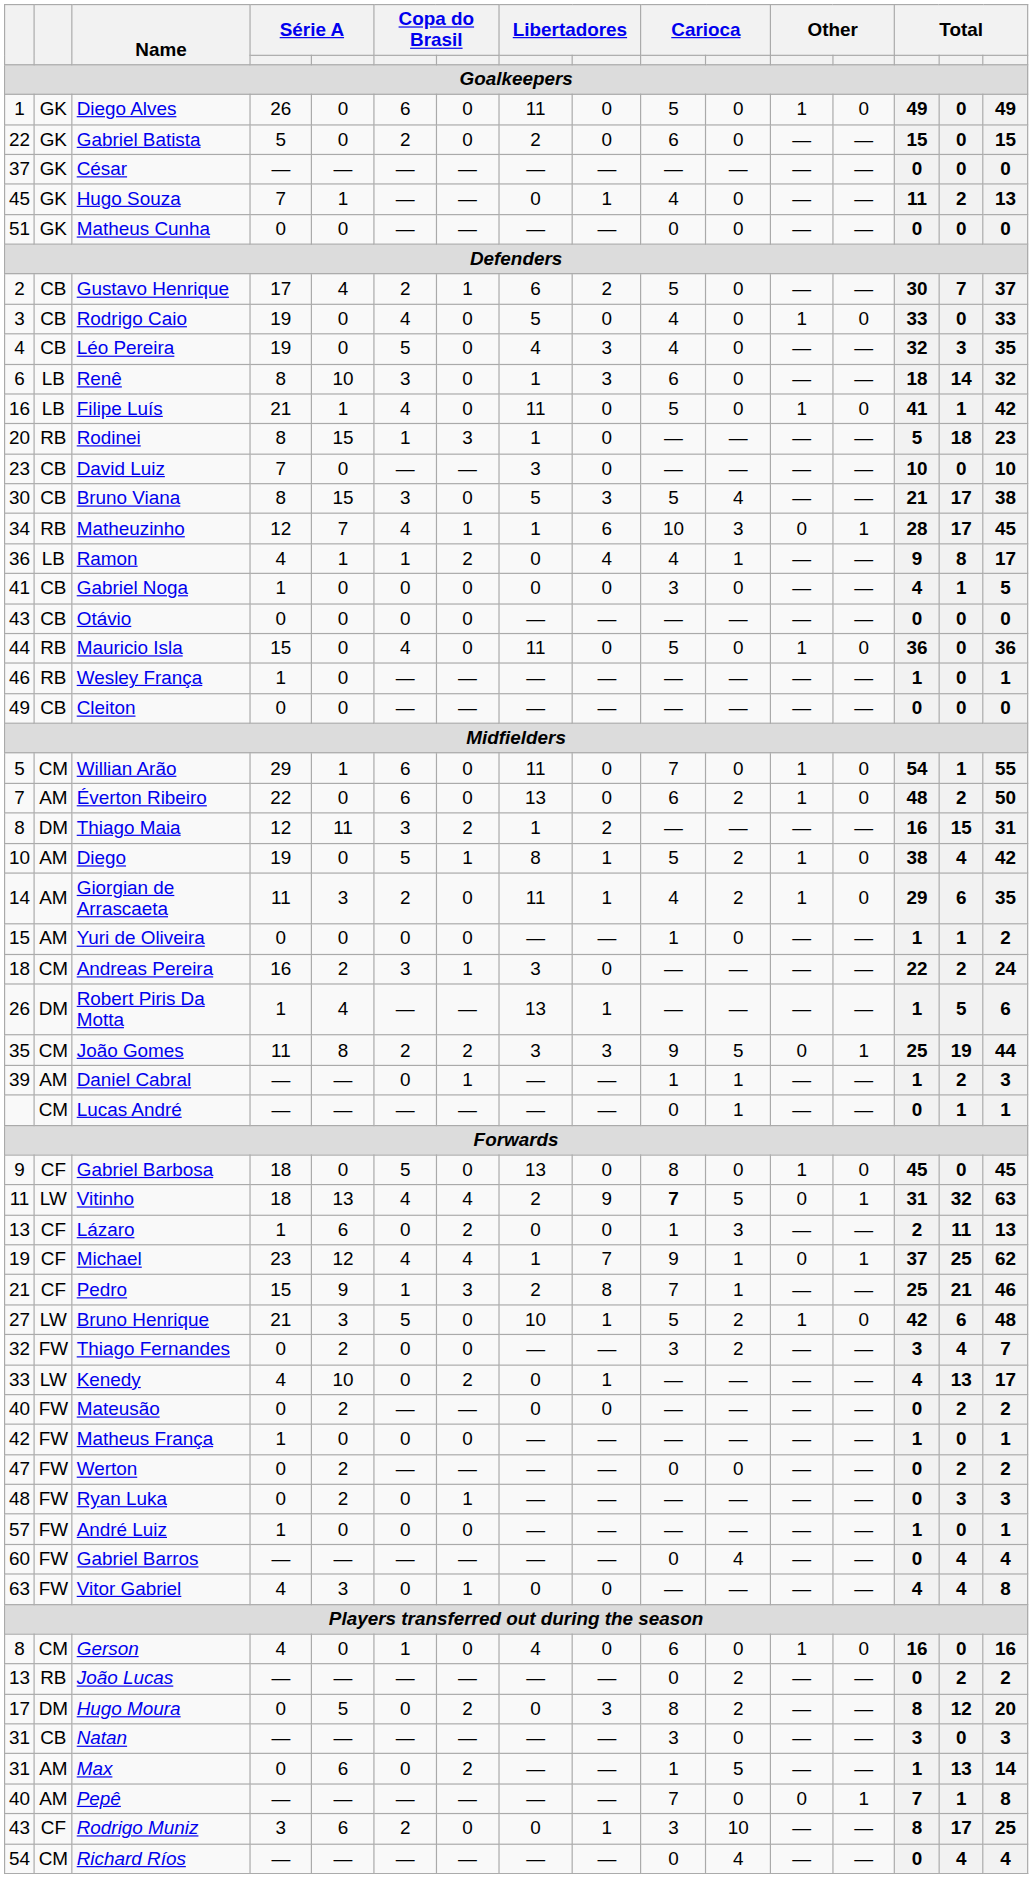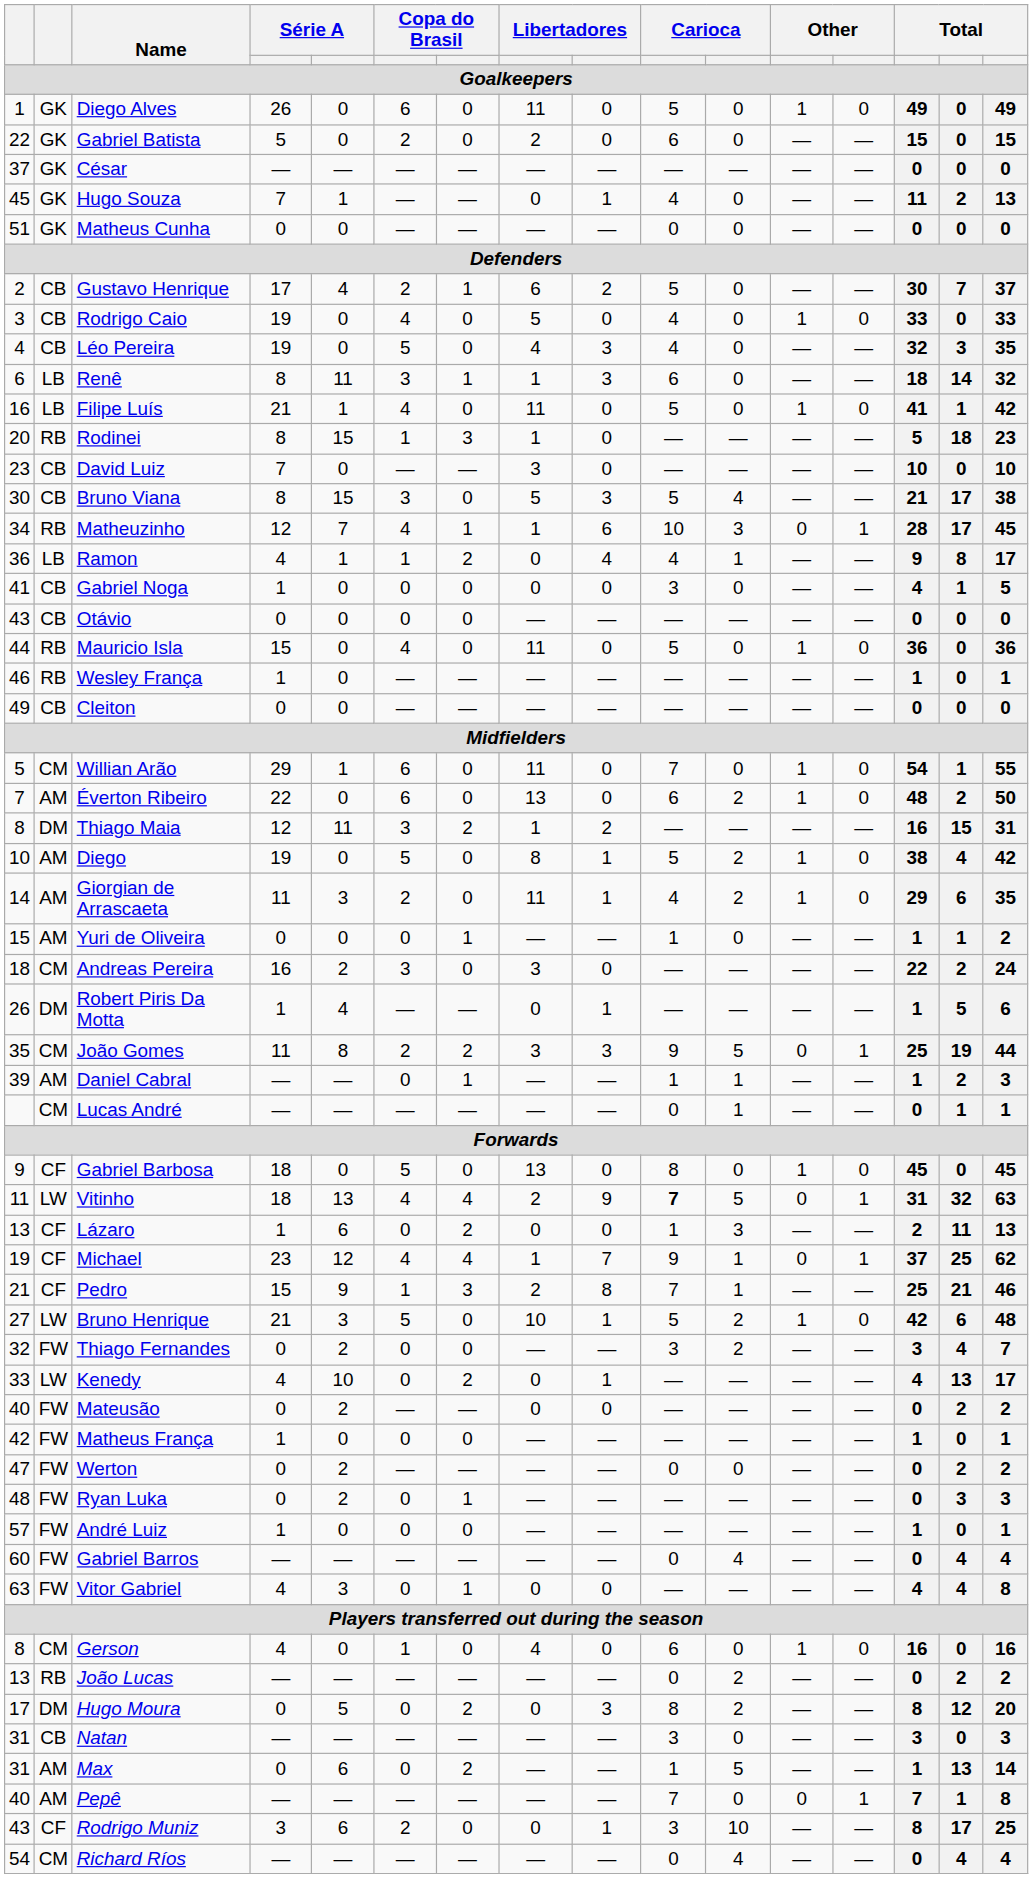Renê | column 5: 10 -> 11
Renê | column 7: 0 -> 1
Diego | column 7: 1 -> 0
Yuri de Oliveira | column 7: 0 -> 1
Andreas Pereira | column 7: 1 -> 0
Robert Piris Da Motta | column 8: 13 -> 0
